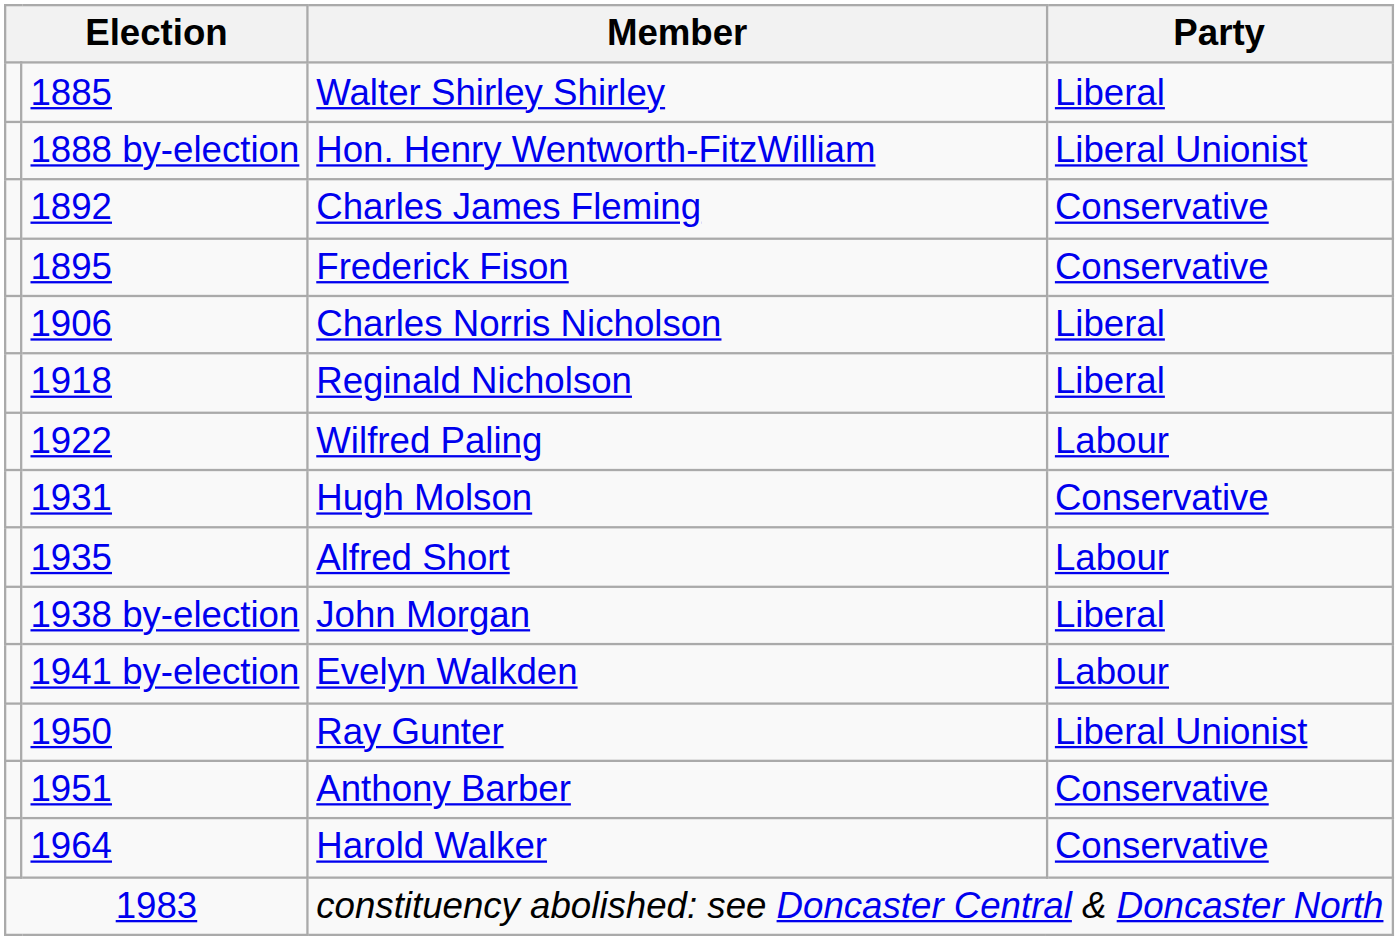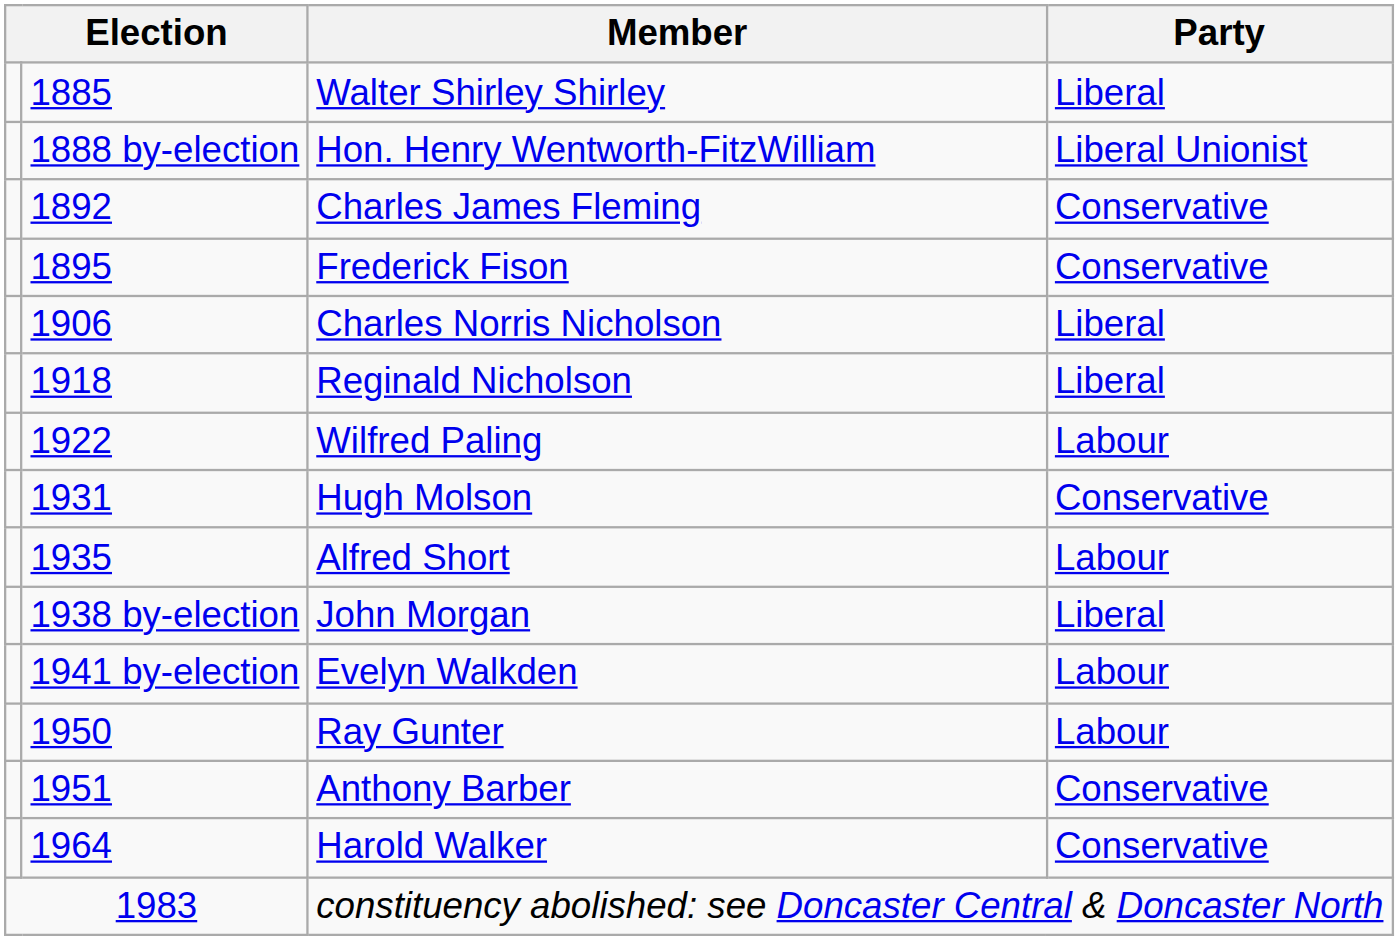Ray Gunter | Party: Liberal Unionist -> Labour
